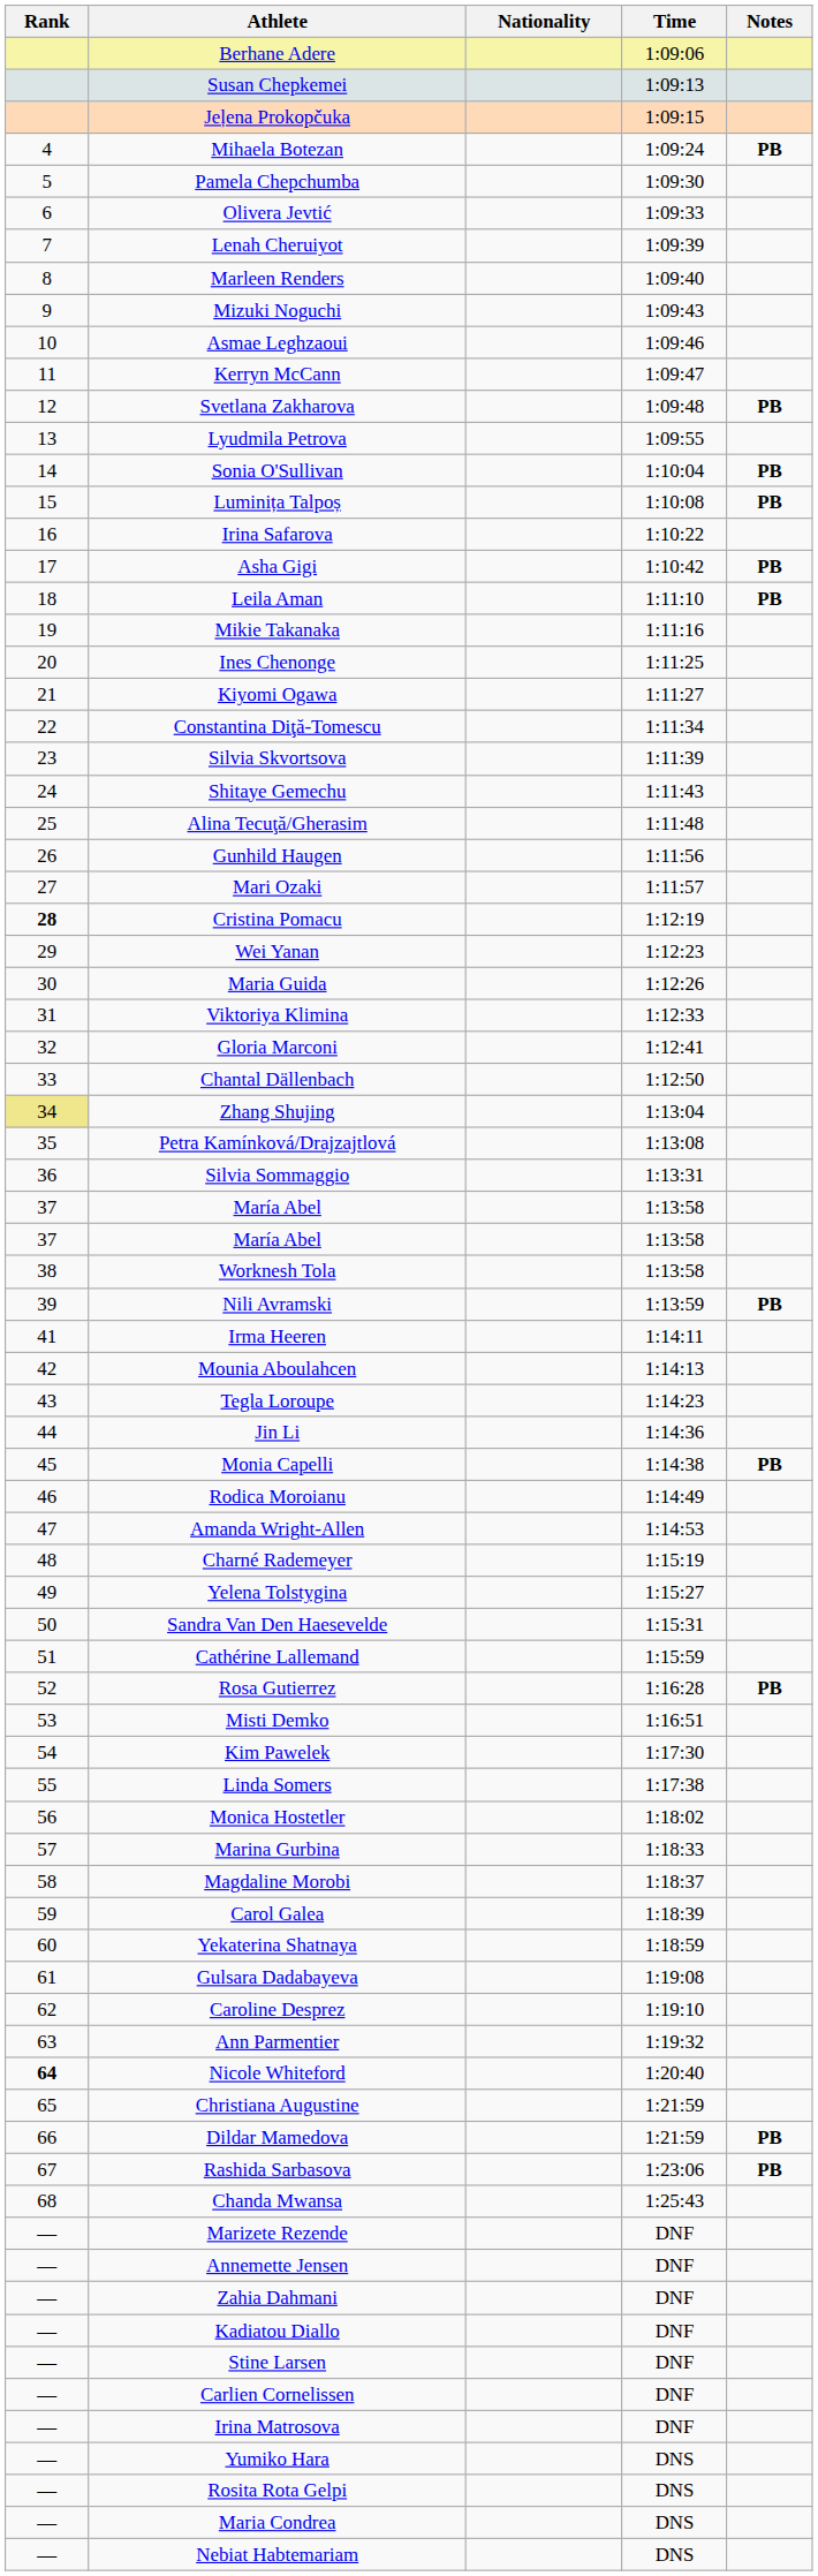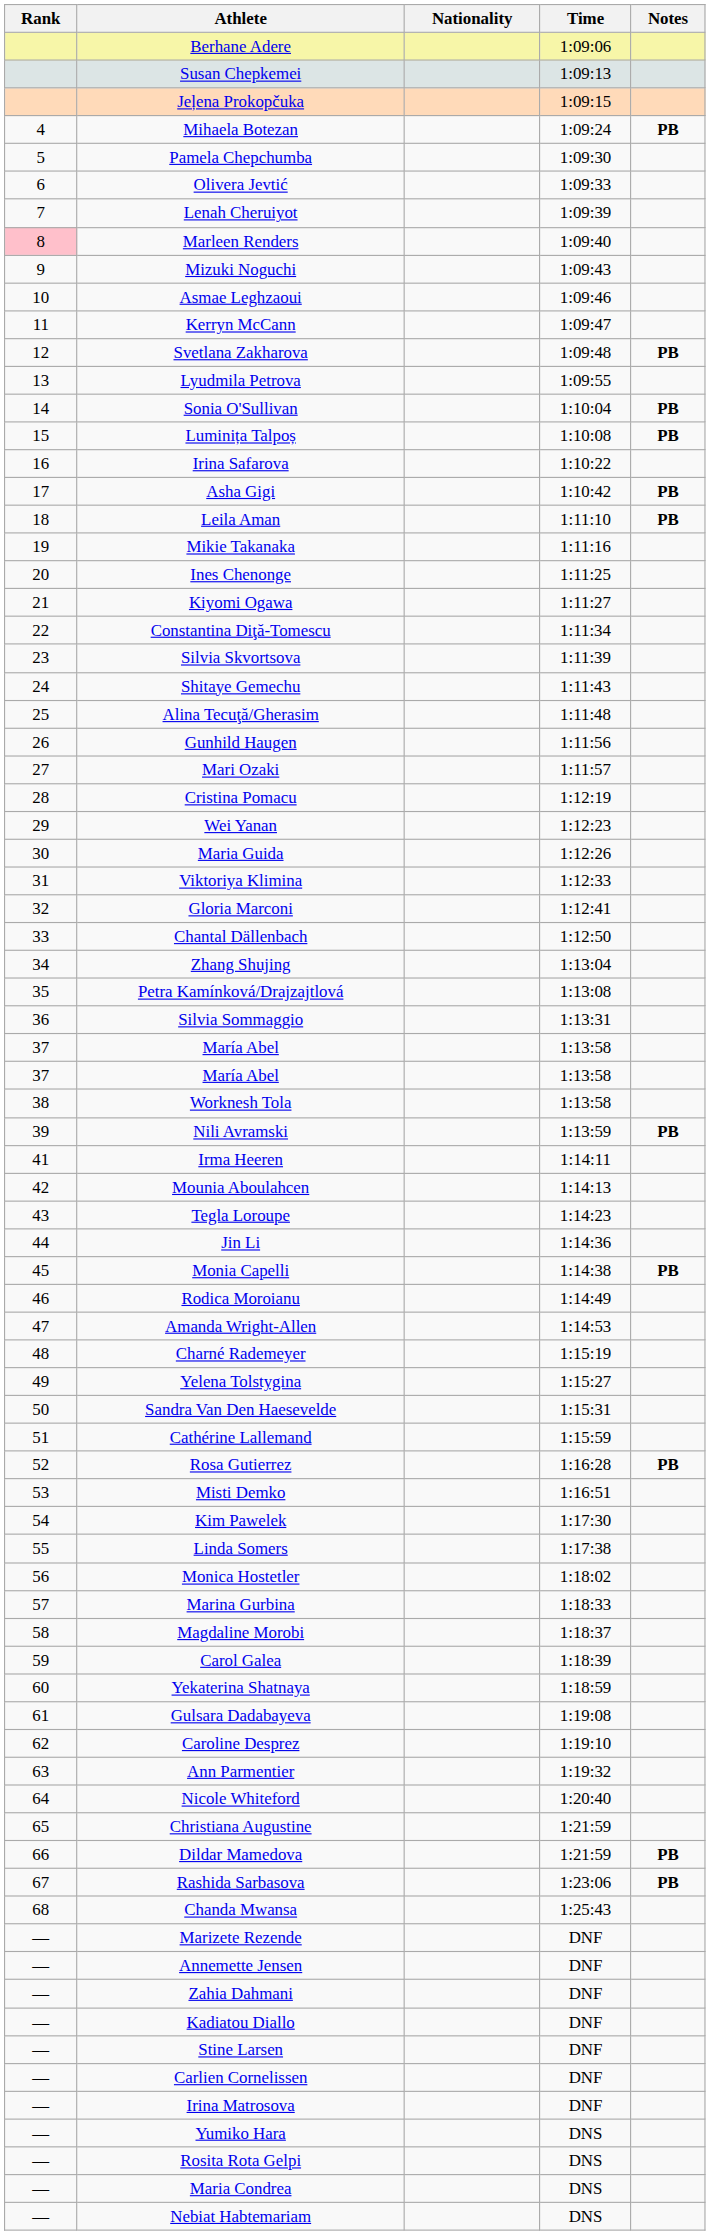Marleen Renders | Rank: no background -> pink background
Cristina Pomacu | Rank: bold -> normal
Zhang Shujing | Rank: khaki background -> no background
Nicole Whiteford | Rank: bold -> normal
